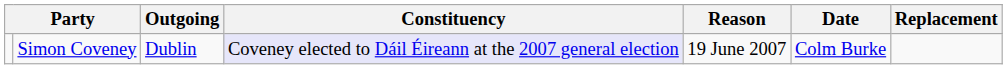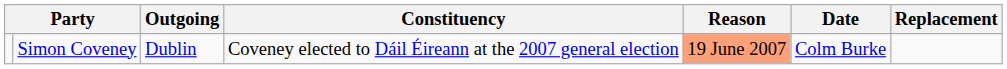Simon Coveney | Constituency: lavender background -> no background
Simon Coveney | Reason: no background -> lightsalmon background
